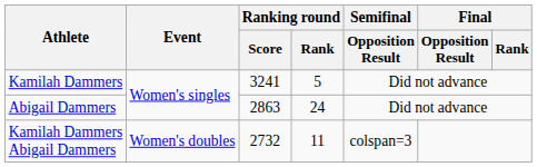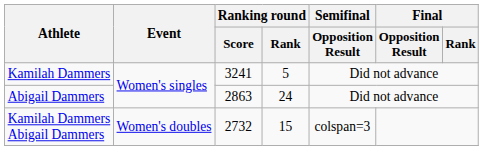Kamilah Dammers Abigail Dammers | Ranking round / Rank: 11 -> 15
